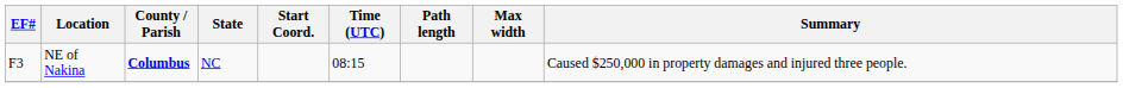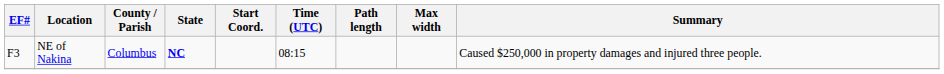NE of Nakina | County / Parish: bold -> normal
NE of Nakina | State: normal -> bold
